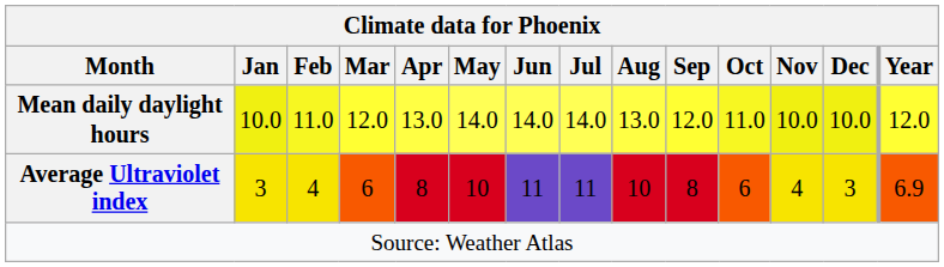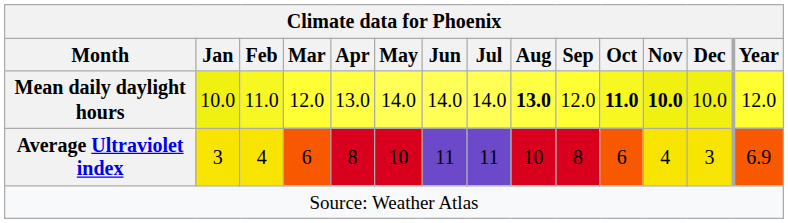row 3 | Aug: normal -> bold
row 3 | Oct: normal -> bold
row 3 | Nov: normal -> bold
